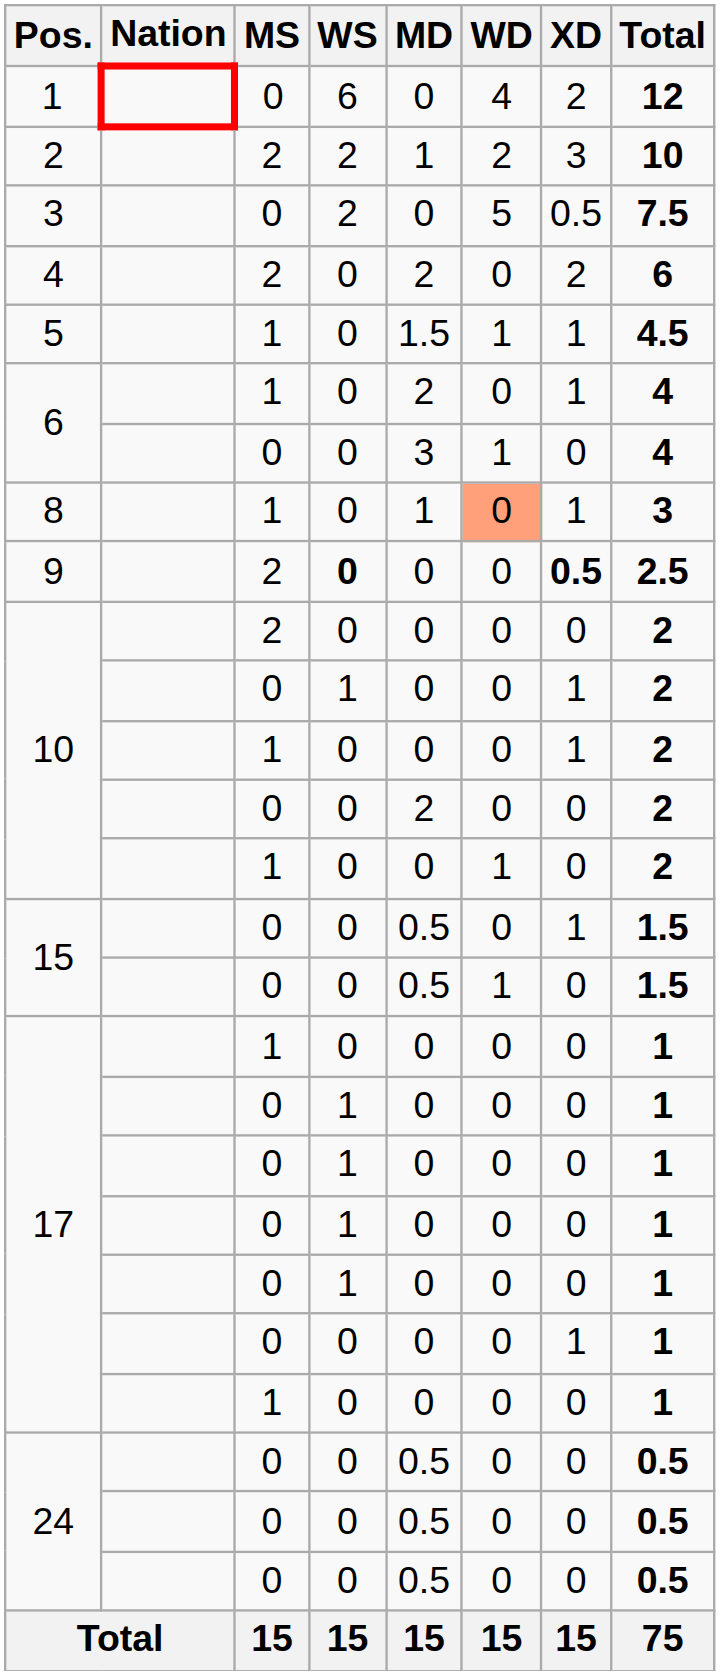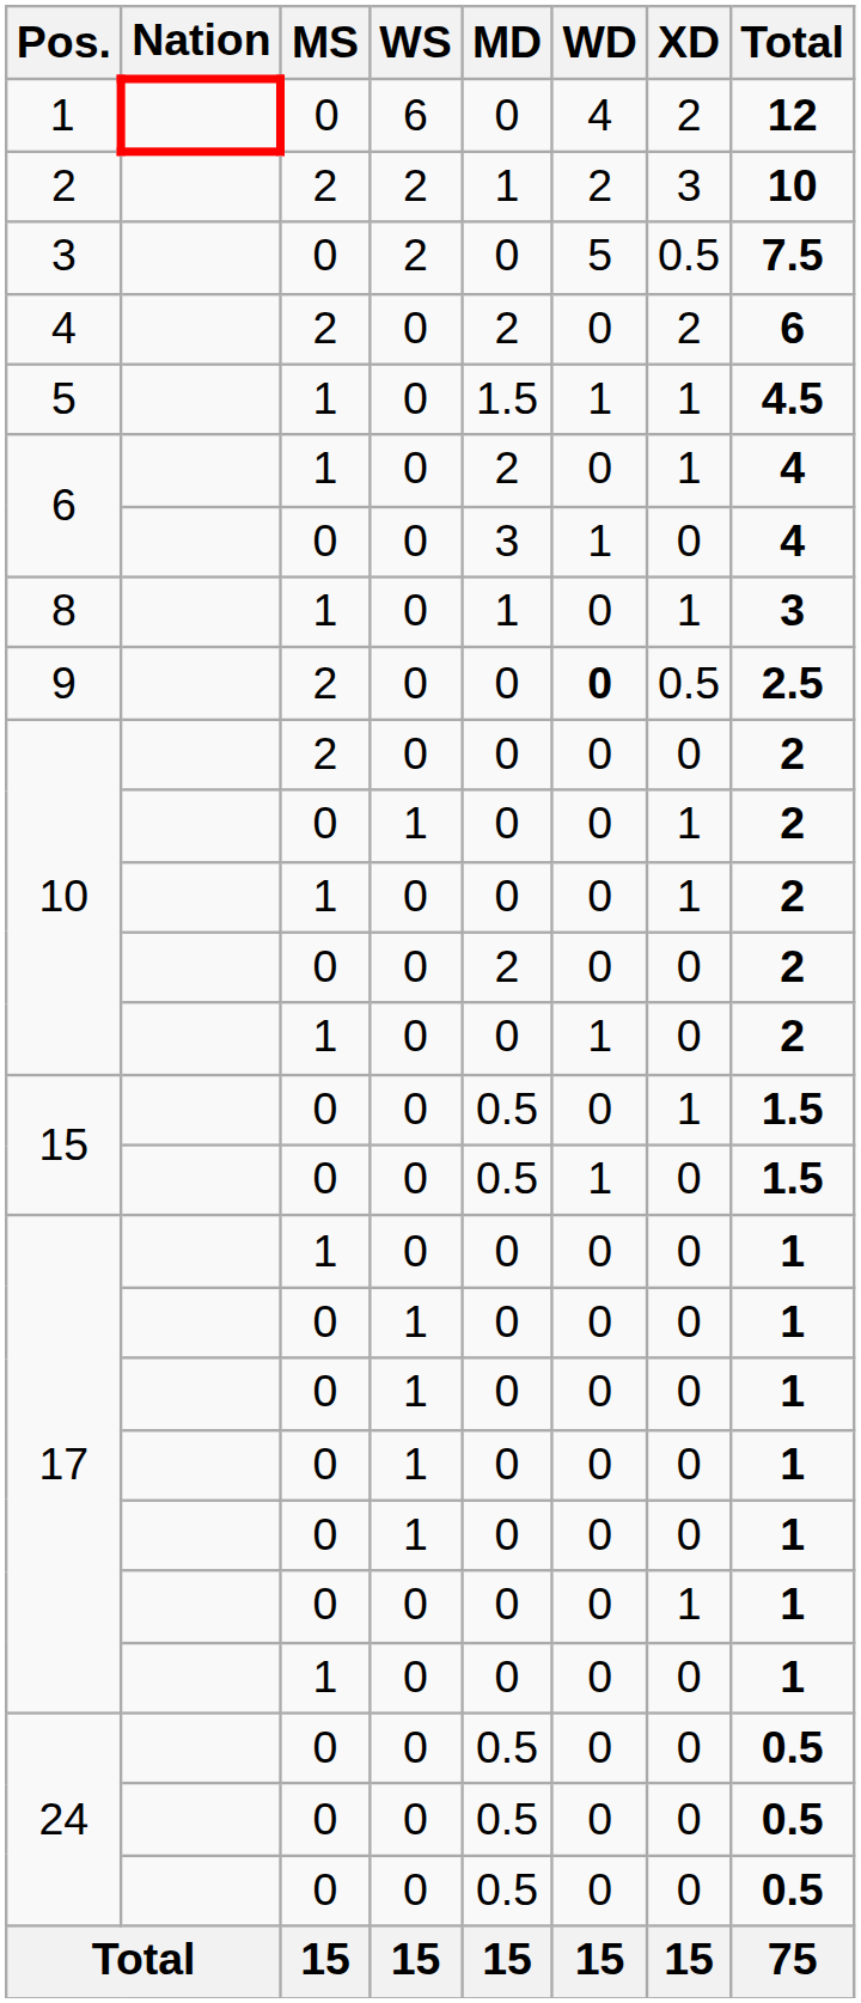8 | WD: lightsalmon background -> no background
9 | WS: bold -> normal
9 | WD: normal -> bold
9 | XD: bold -> normal
